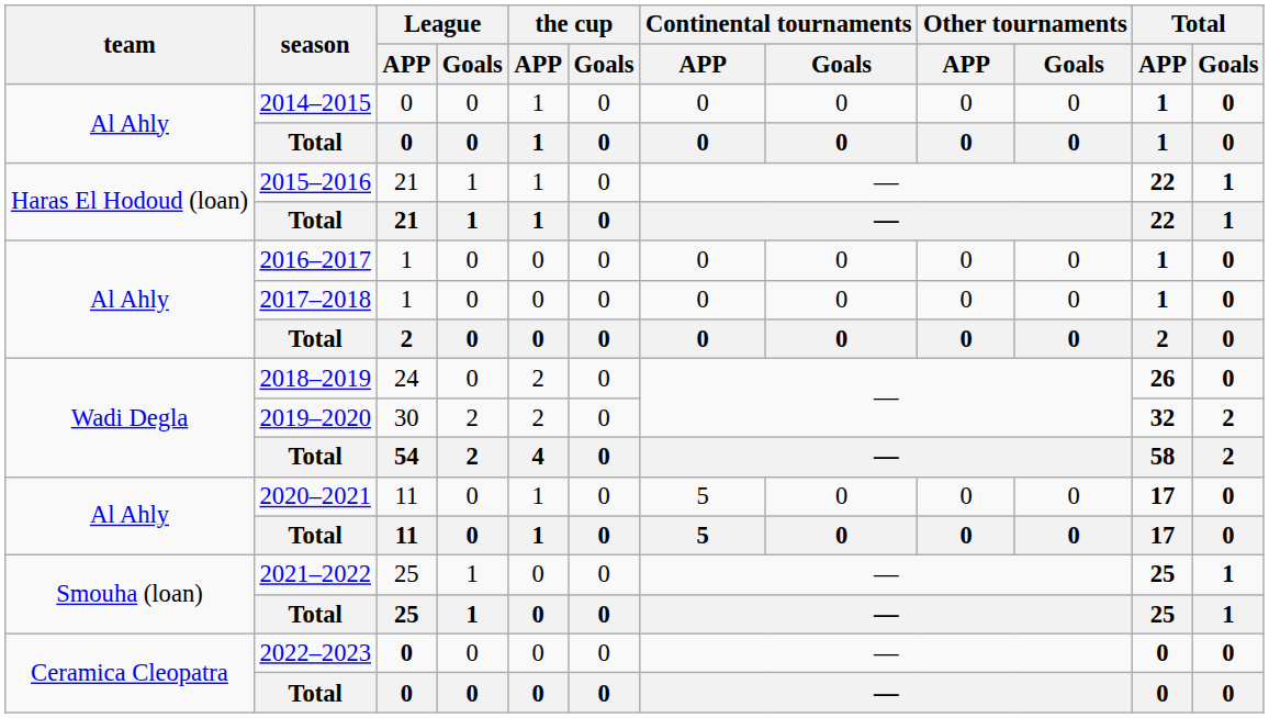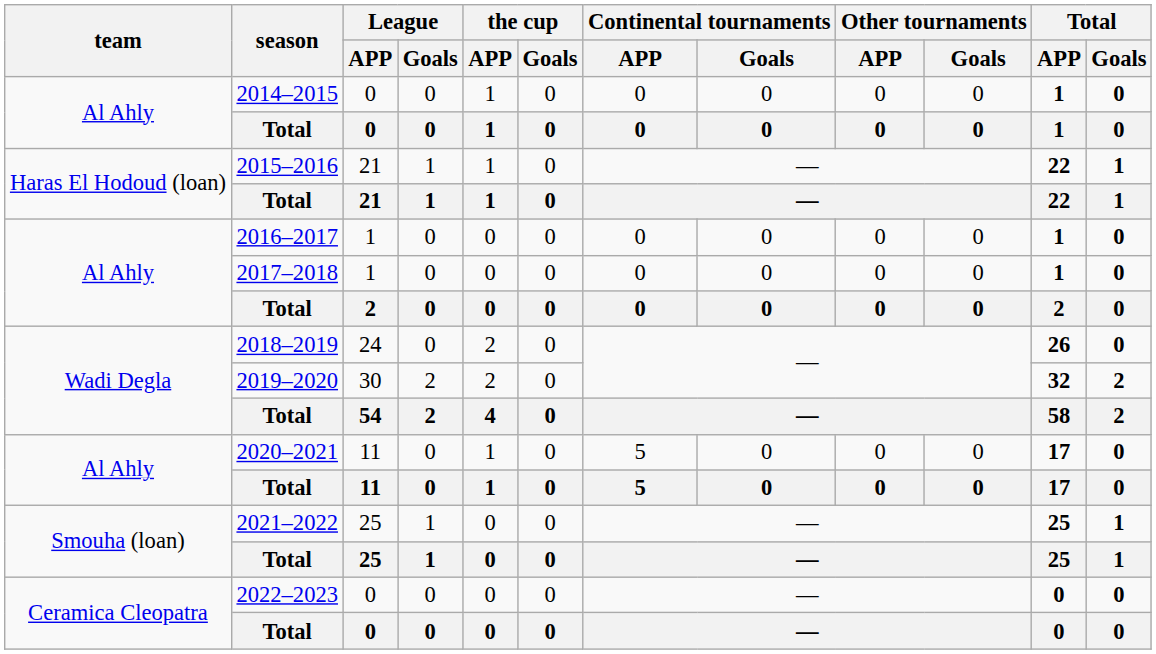2022–2023 | League / APP: bold -> normal
